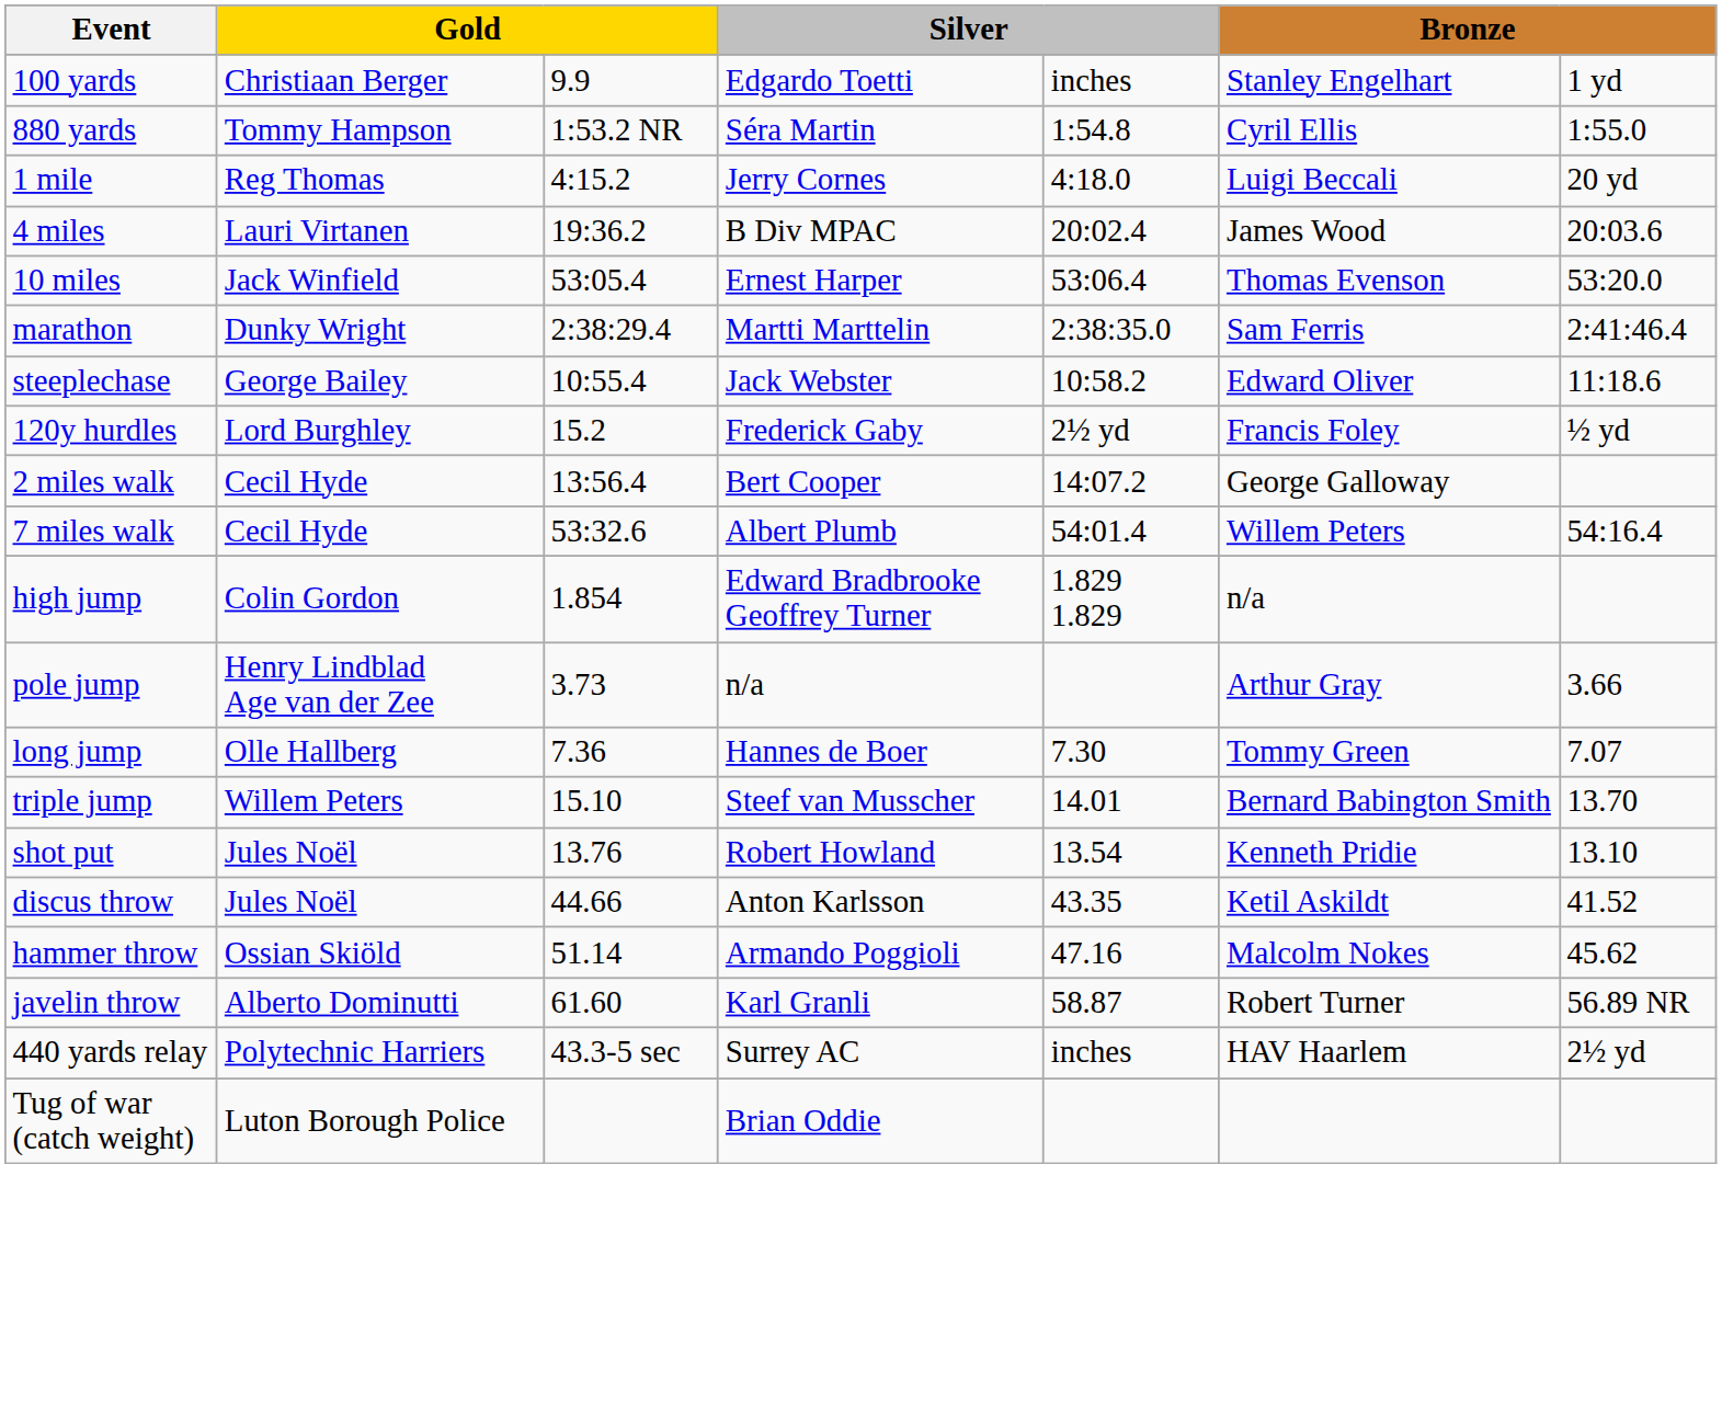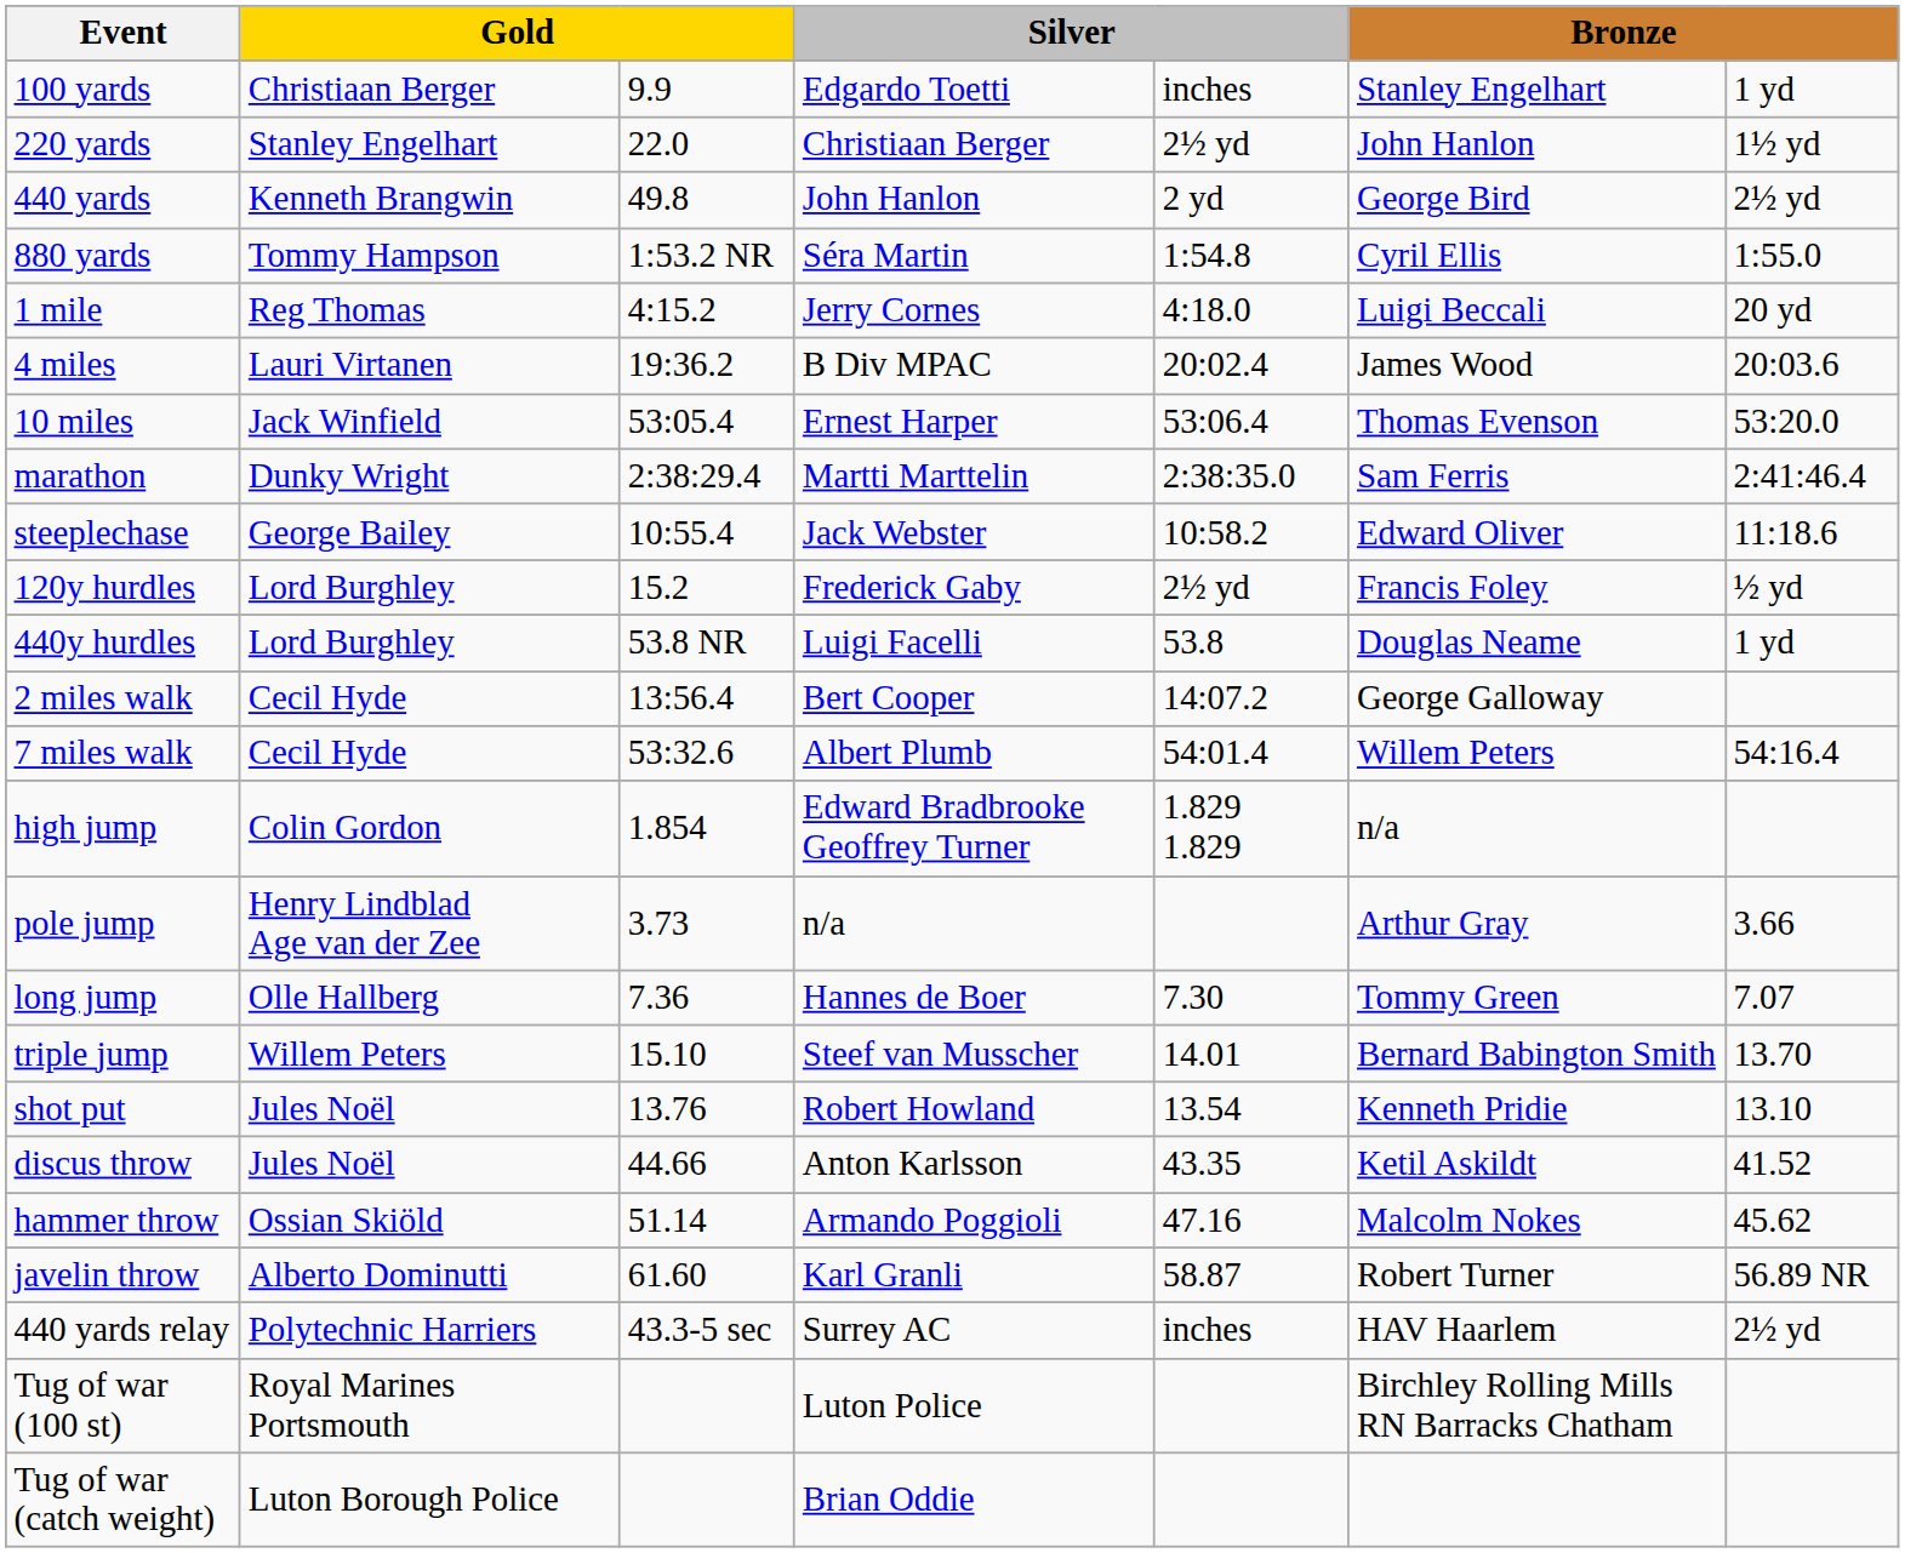+ row: 220 yards | Stanley Engelhart | 22.0 | Christiaan Berger | 2½ yd | John Hanlon | 1½ yd
+ row: 440 yards | Kenneth Brangwin | 49.8 | John Hanlon | 2 yd | George Bird | 2½ yd
+ row: 440y hurdles | Lord Burghley | 53.8 NR | Luigi Facelli | 53.8 | Douglas Neame | 1 yd
+ row: Tug of war (100 st) | Royal Marines Portsmouth | Luton Police | Birchley Rolling Mills RN Barracks Chatham
